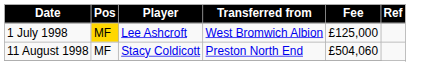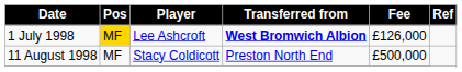1 July 1998 | Transferred from: normal -> bold
1 July 1998 | Fee: £125,000 -> £126,000
11 August 1998 | Fee: £504,060 -> £500,000
